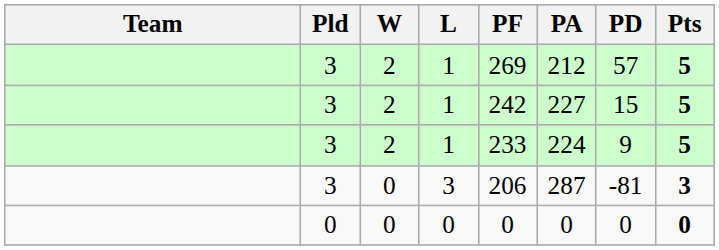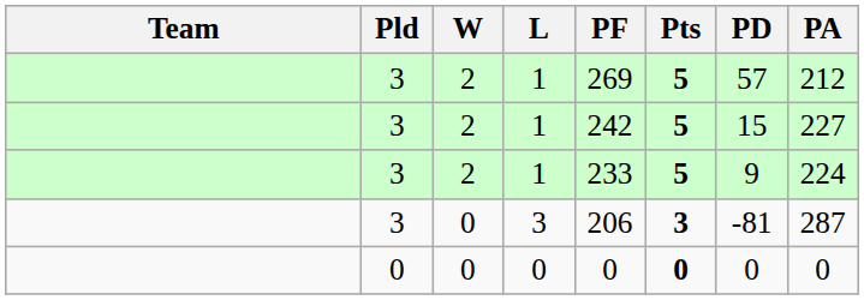columns swapped: PA <-> Pts
